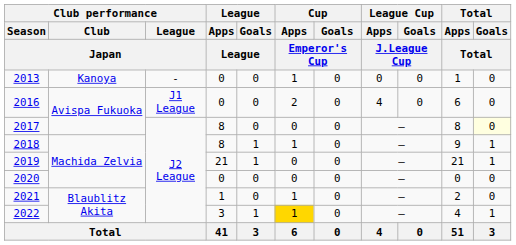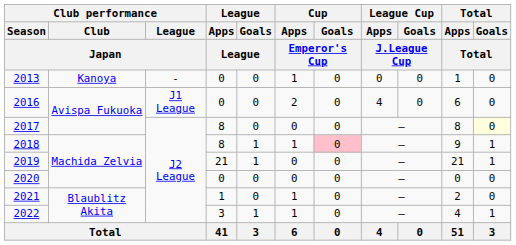2018 | Cup / Goals / Emperor's Cup: no background -> pink background
2022 | Cup / Apps / Emperor's Cup: gold background -> no background
